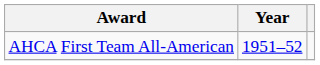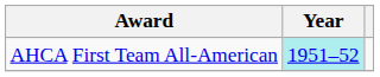row 2 | Year: no background -> paleturquoise background
